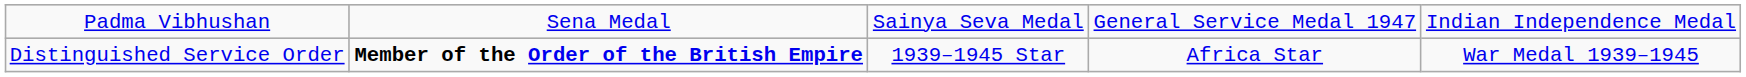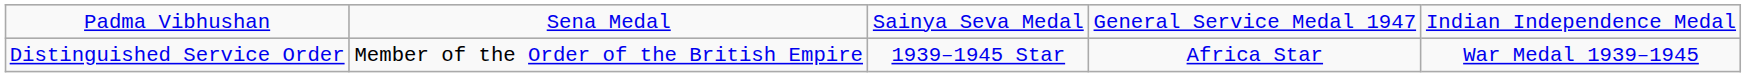Distinguished Service Order | column 2: bold -> normal
